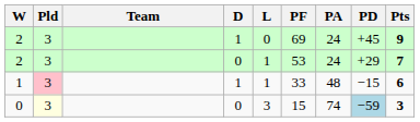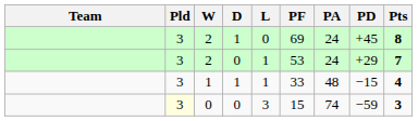columns swapped: Team <-> W
row 2 | Pts: 9 -> 8
row 4 | Pld: pink background -> no background
row 4 | Pts: 6 -> 4
row 5 | PD: lightblue background -> no background
